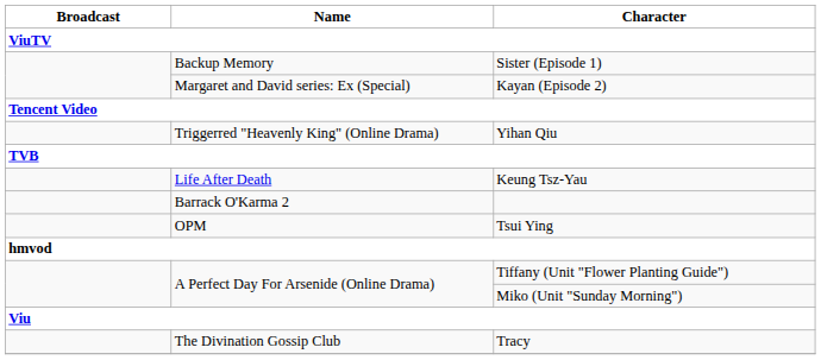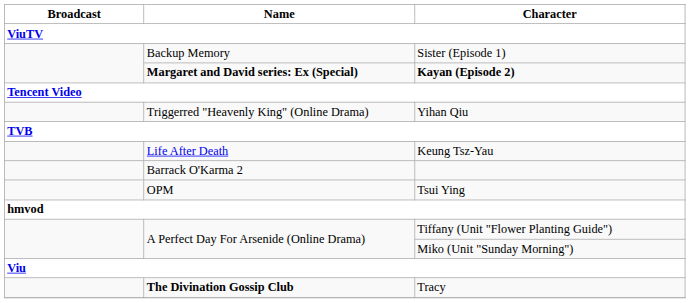Kayan (Episode 2) | Name: normal -> bold
Kayan (Episode 2) | Character: normal -> bold
Tracy | Name: normal -> bold
